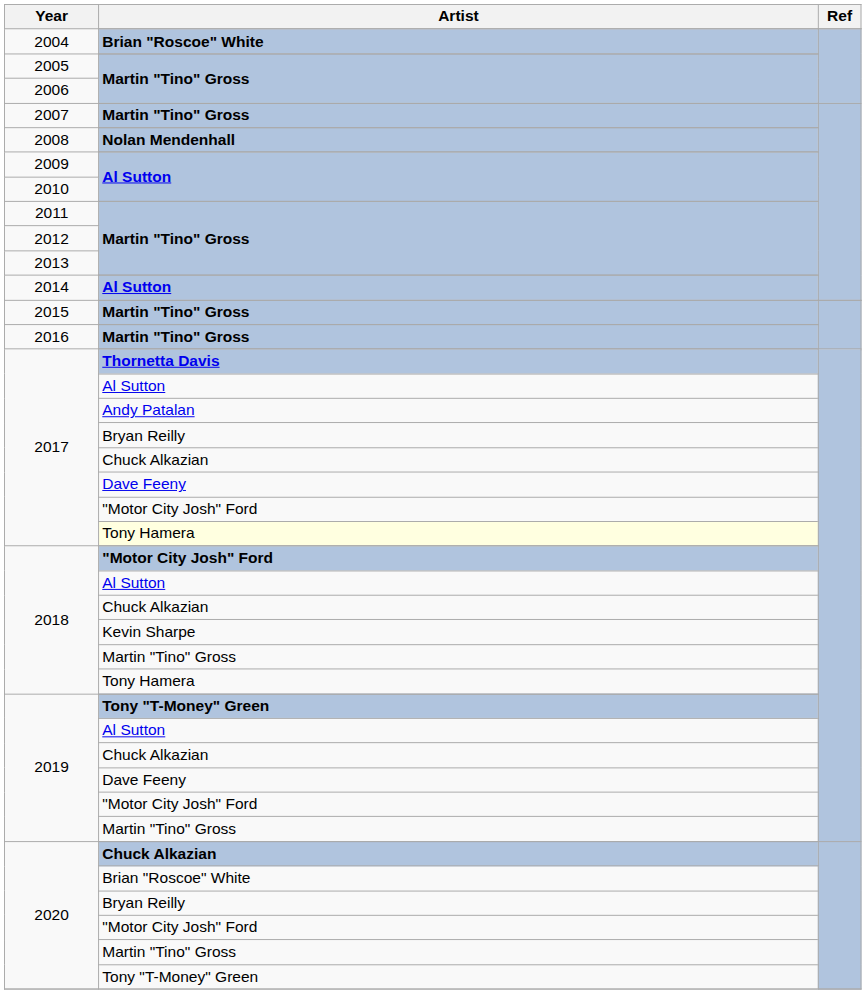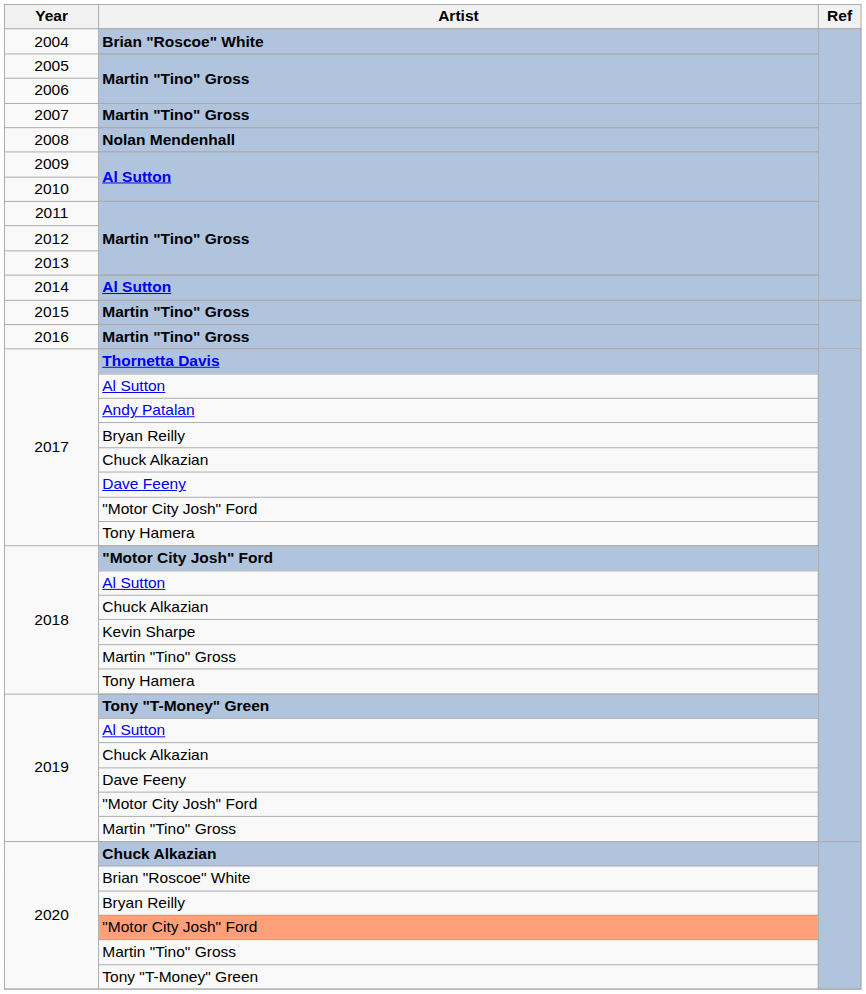2017 / Tony Hamera | Artist: lightyellow background -> no background
2020 / "Motor City Josh" Ford | Artist: no background -> lightsalmon background
